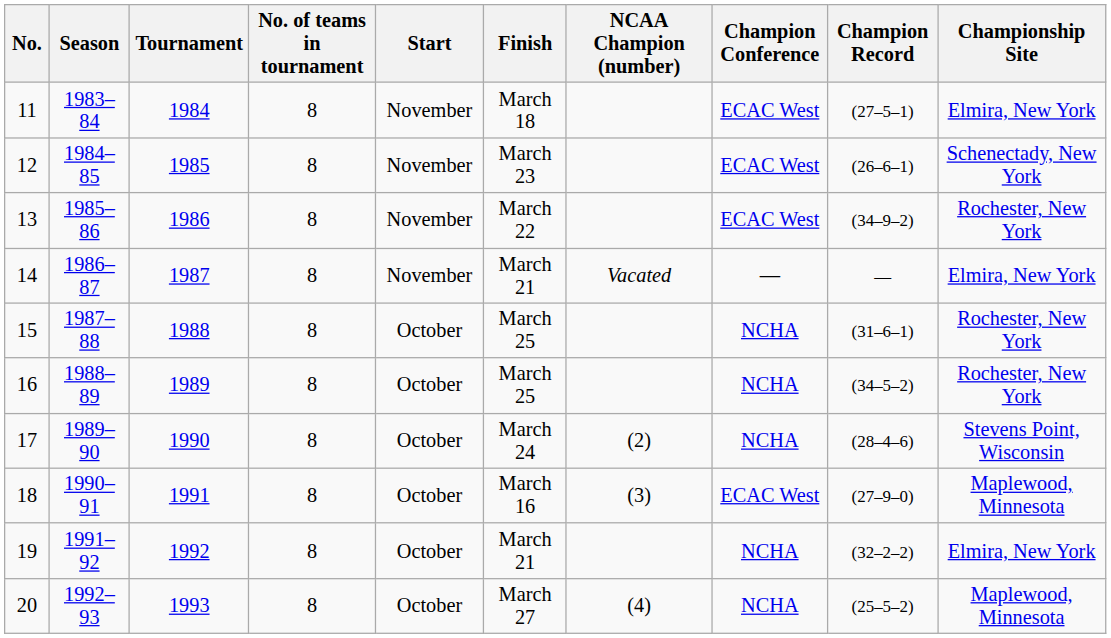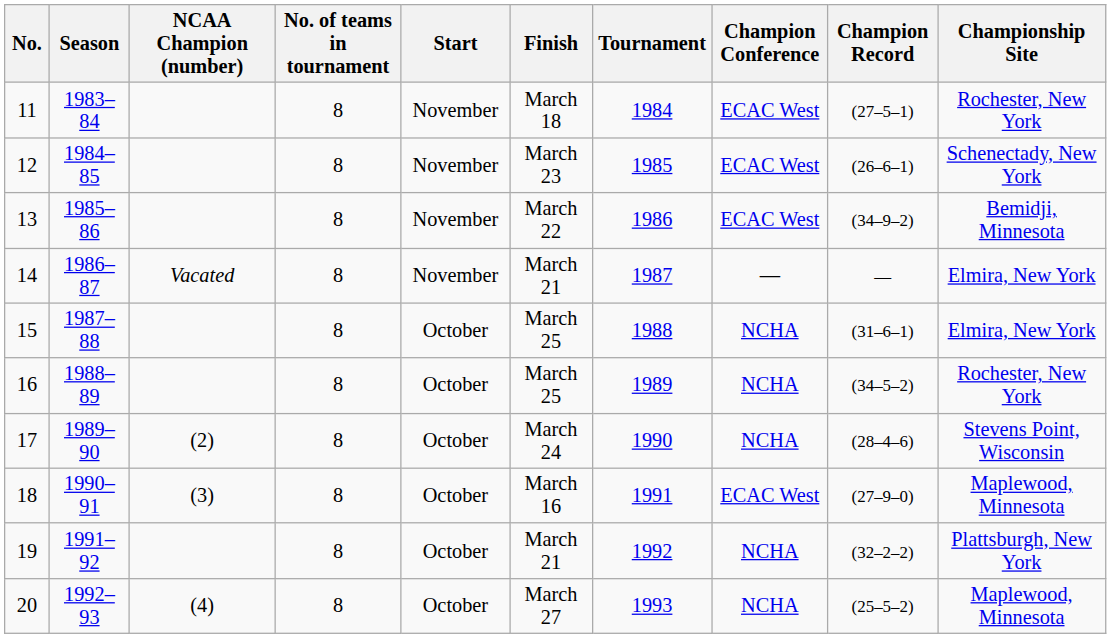columns swapped: Tournament <-> NCAA Champion (number)
11 | Championship Site: Elmira, New York -> Rochester, New York
13 | Championship Site: Rochester, New York -> Bemidji, Minnesota
15 | Championship Site: Rochester, New York -> Elmira, New York
19 | Championship Site: Elmira, New York -> Plattsburgh, New York
